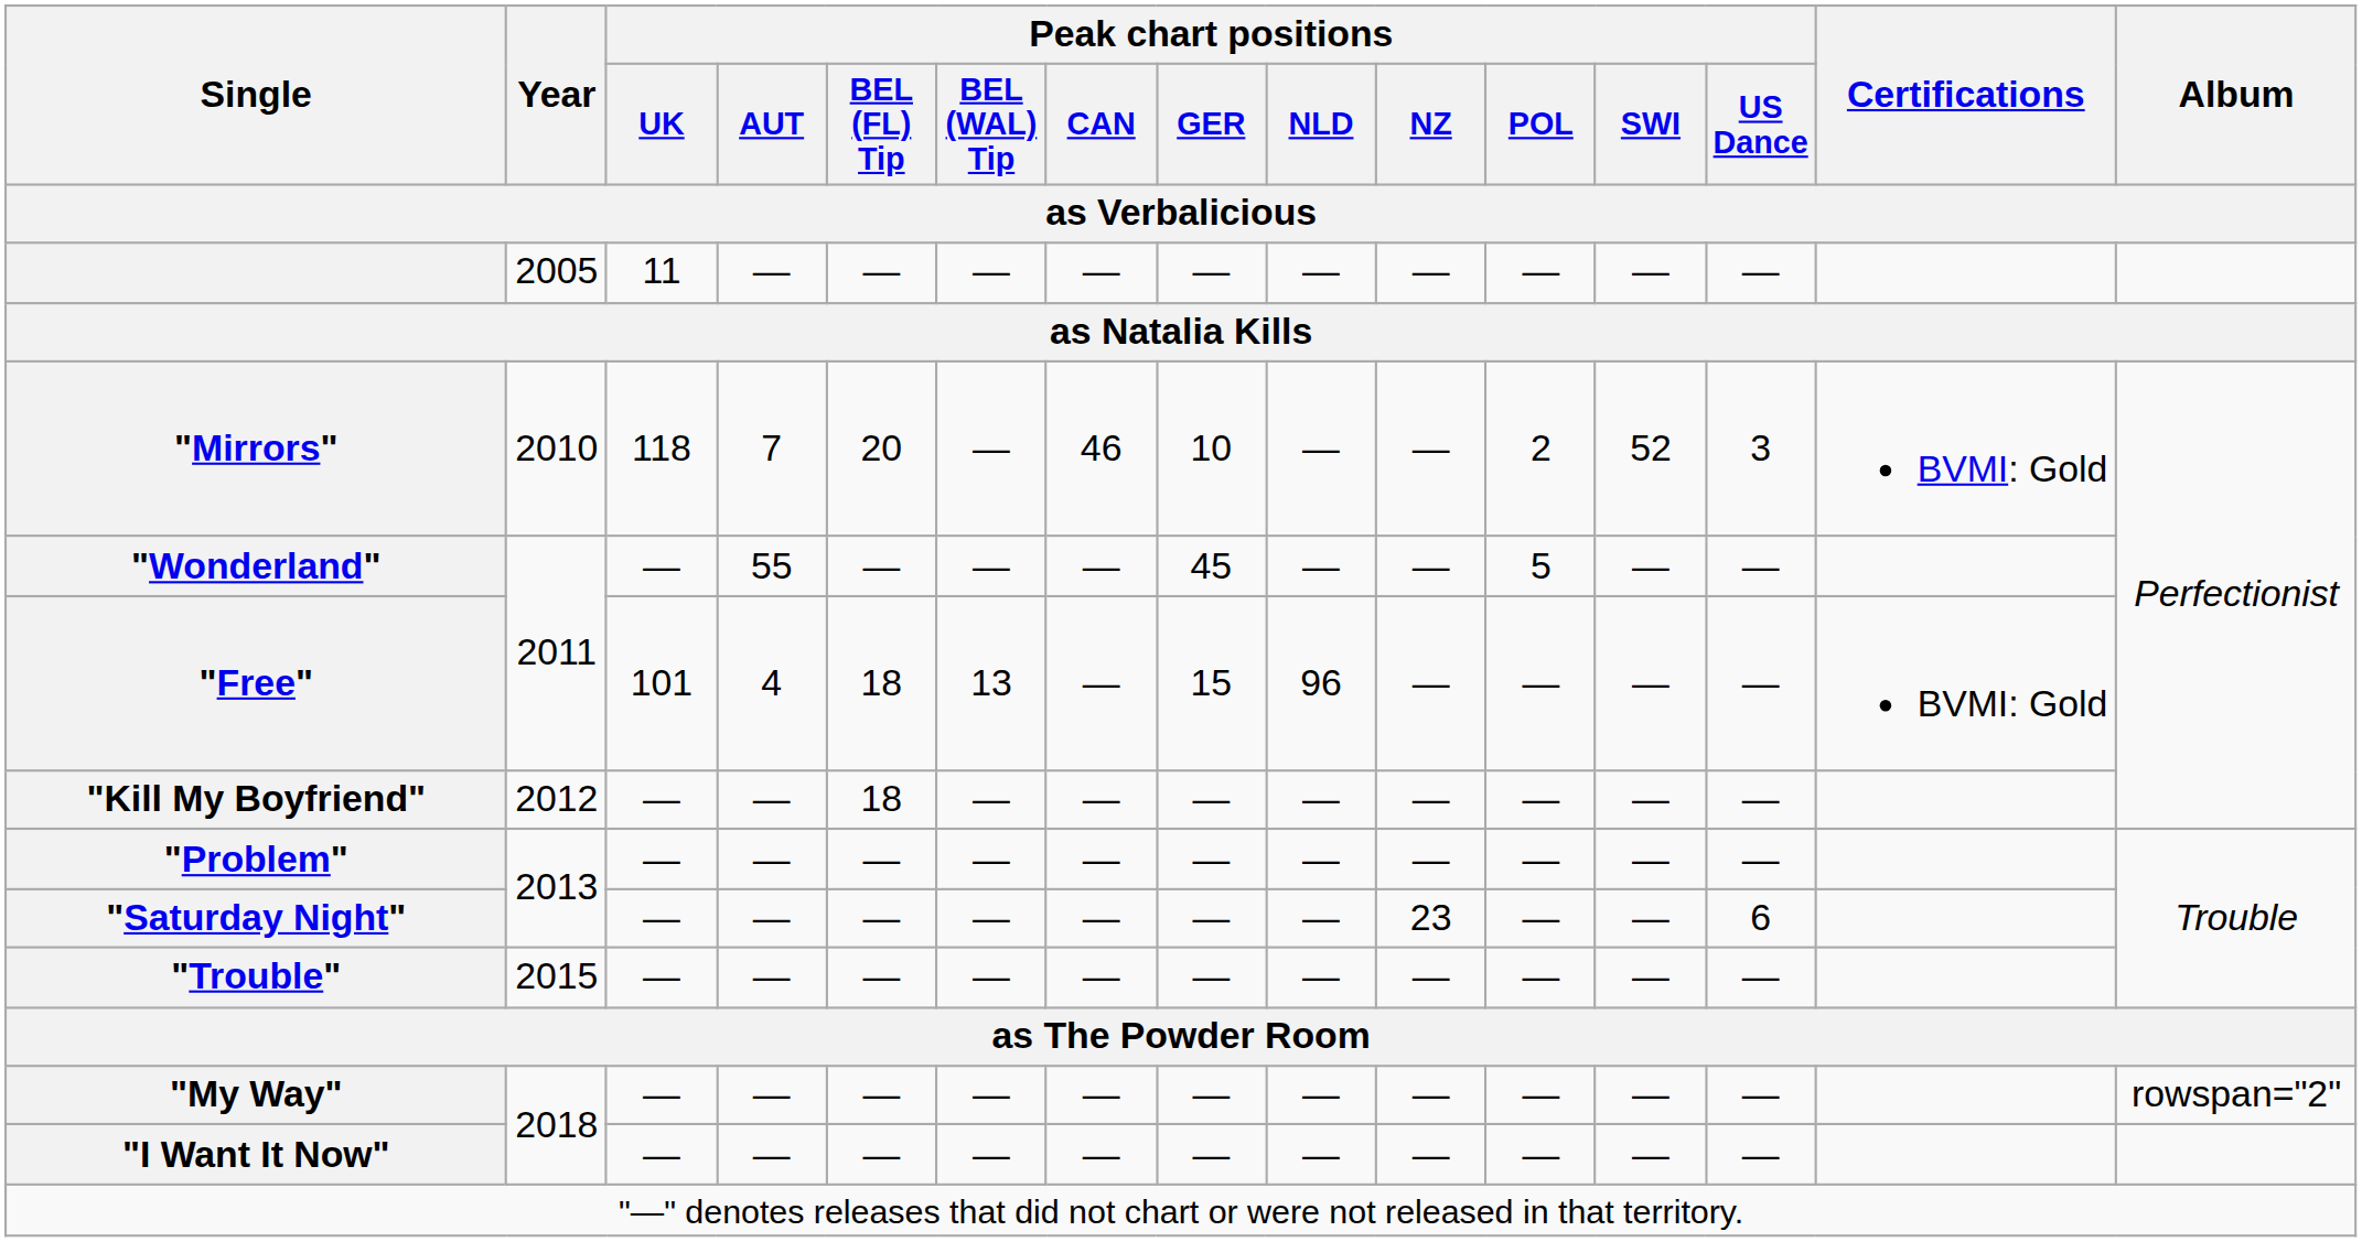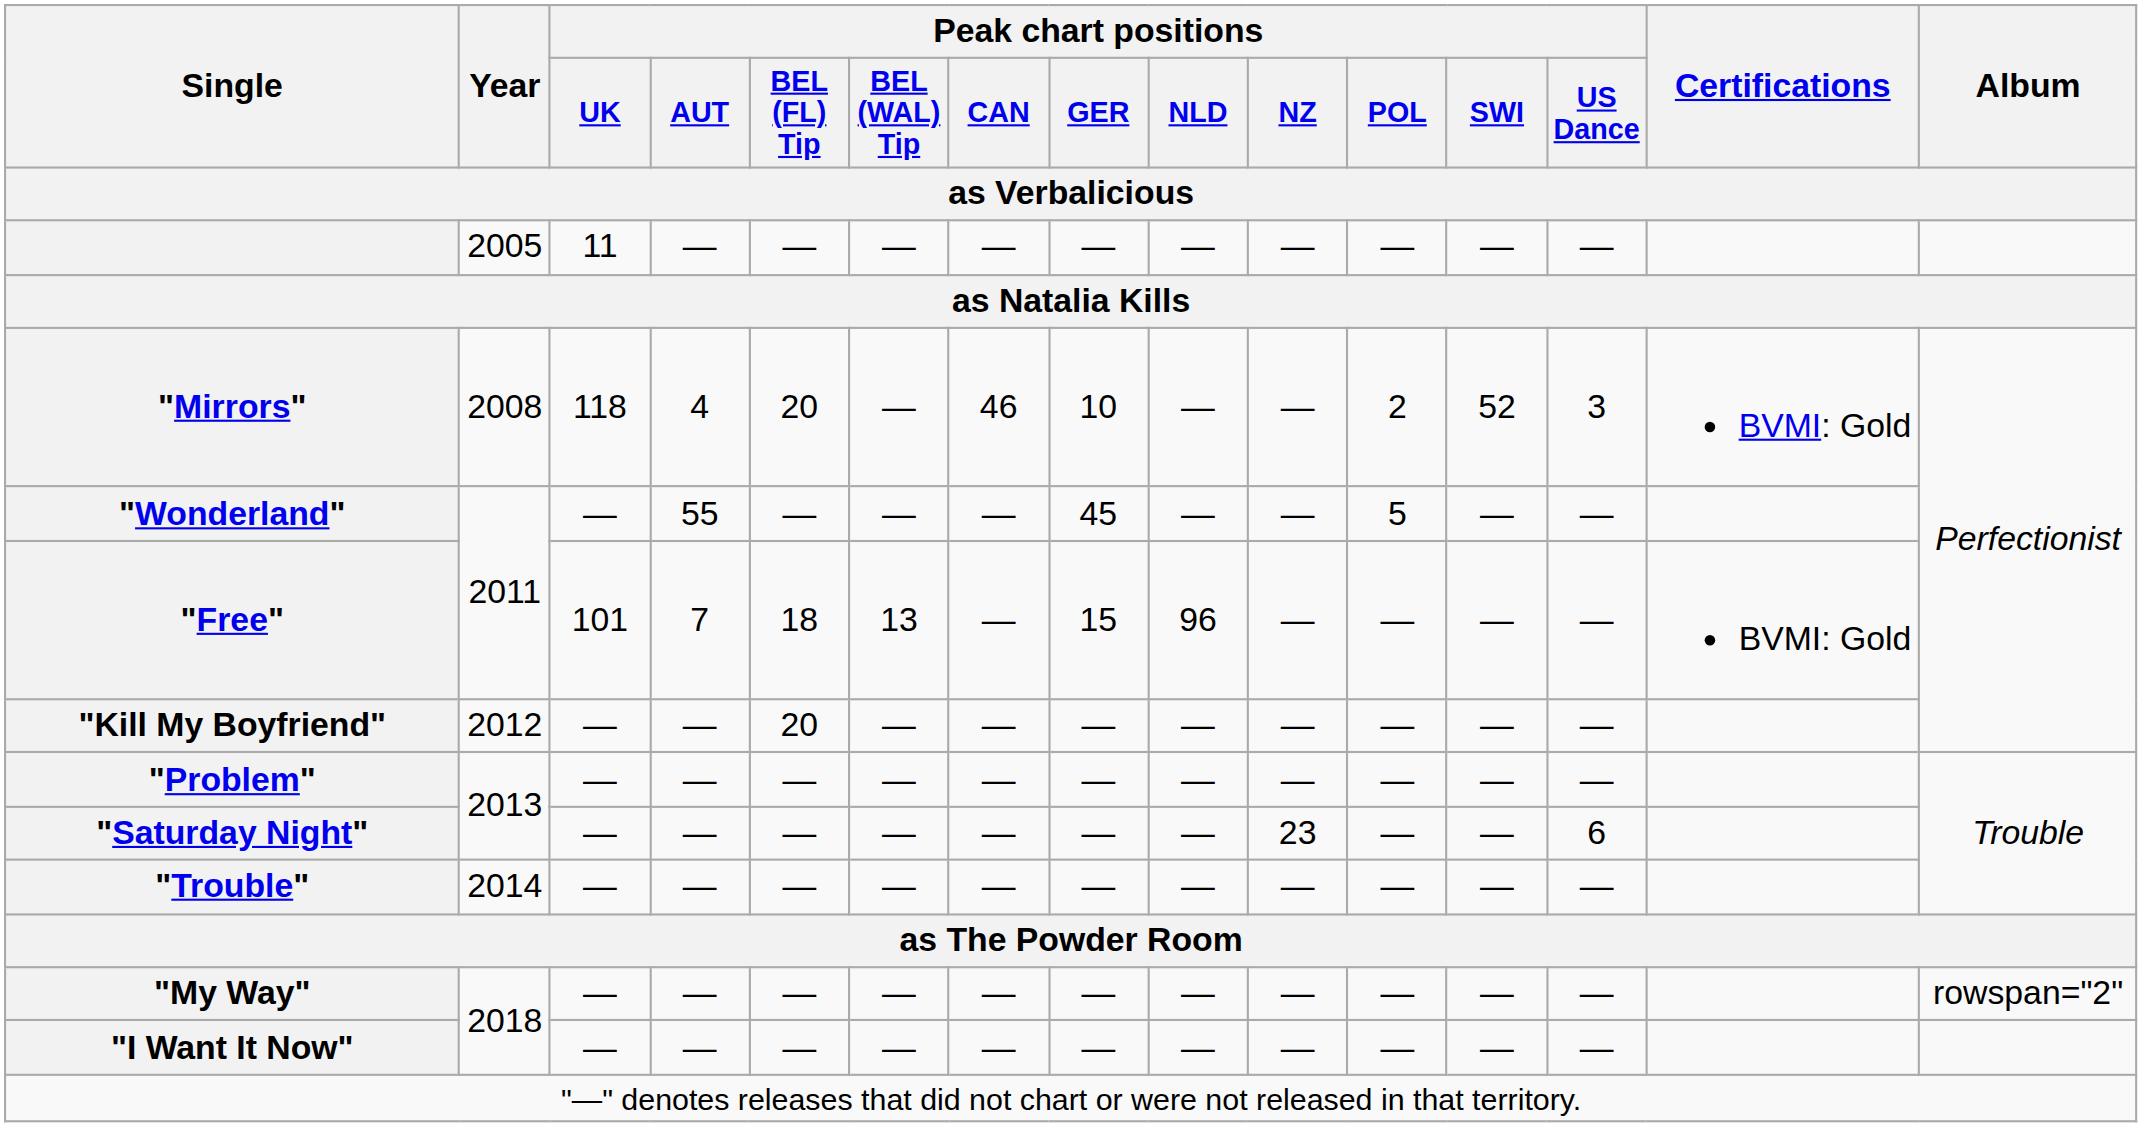"Mirrors" | Year: 2010 -> 2008
"Mirrors" | Peak chart positions / AUT: 7 -> 4
"Free" | Peak chart positions / AUT: 4 -> 7
"Kill My Boyfriend" | Peak chart positions / BEL (FL) Tip: 18 -> 20
"Trouble" | Year: 2015 -> 2014
